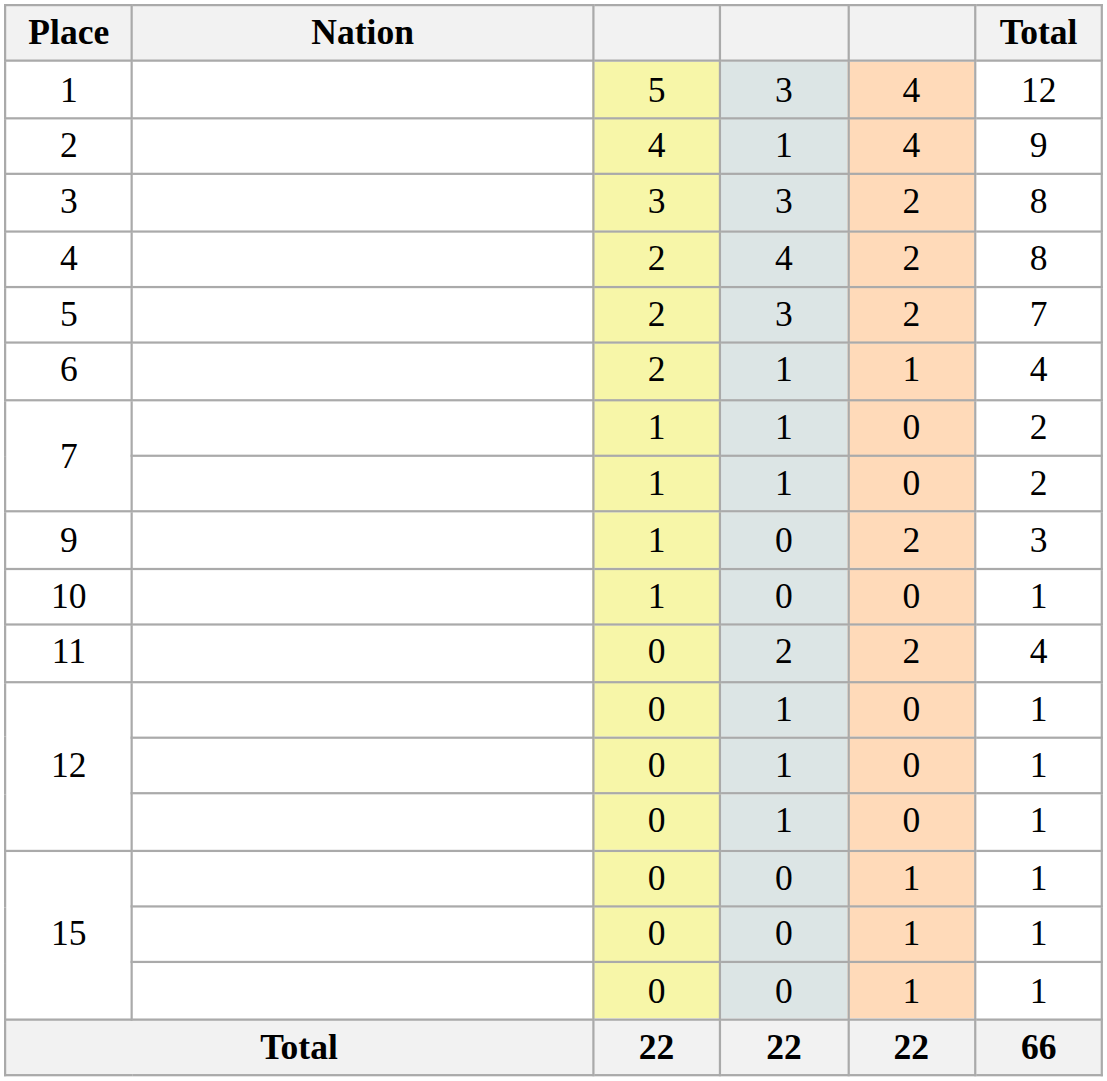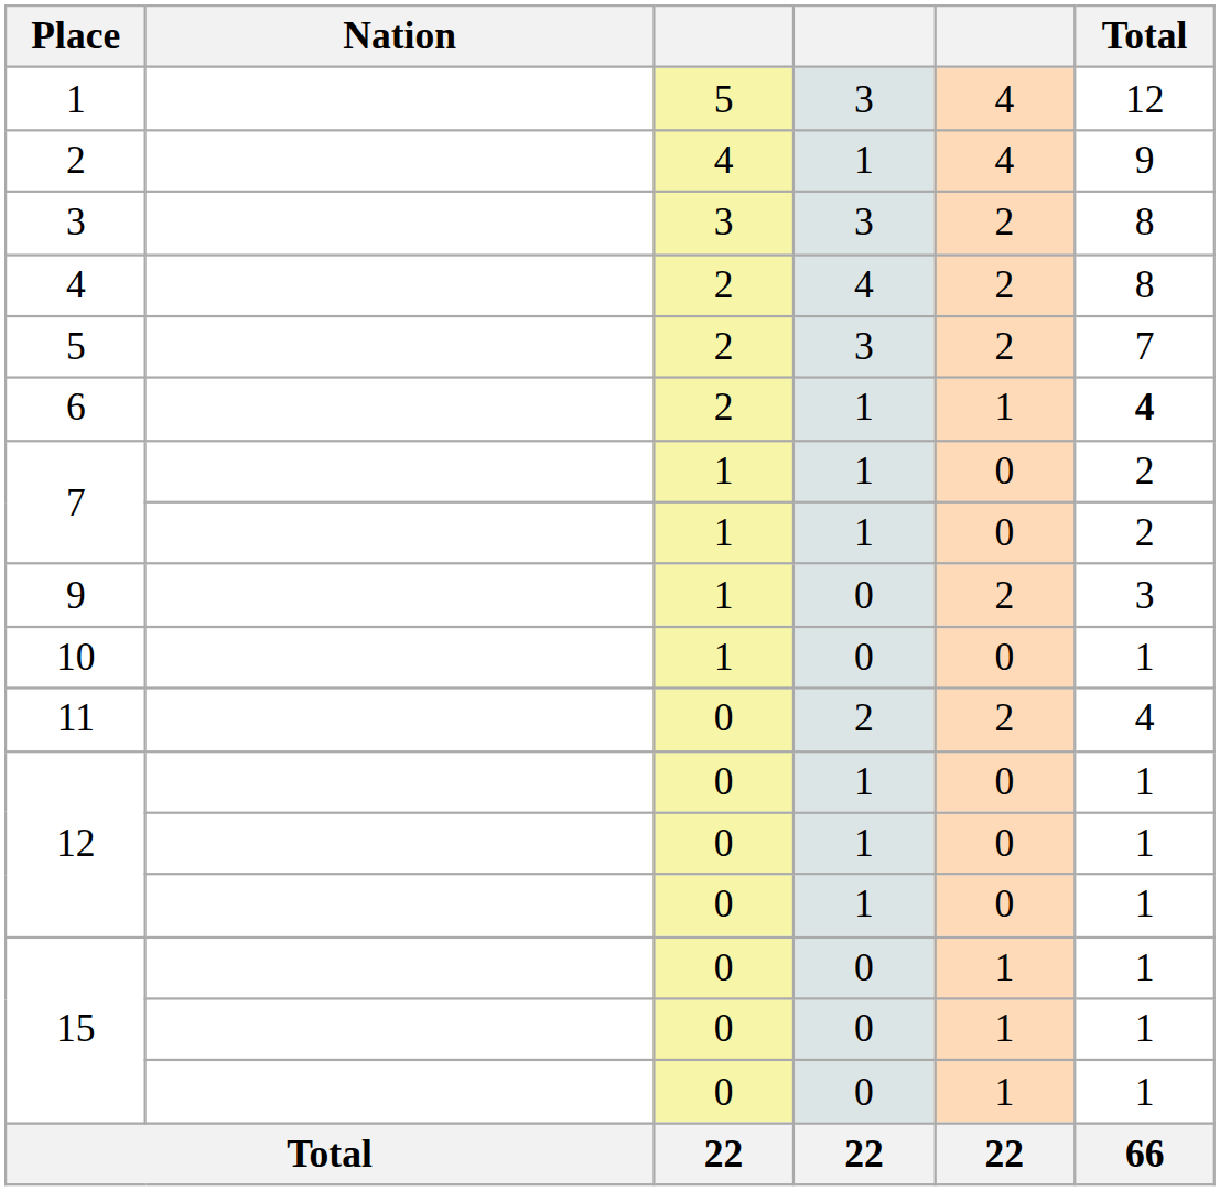6 | Total: normal -> bold
